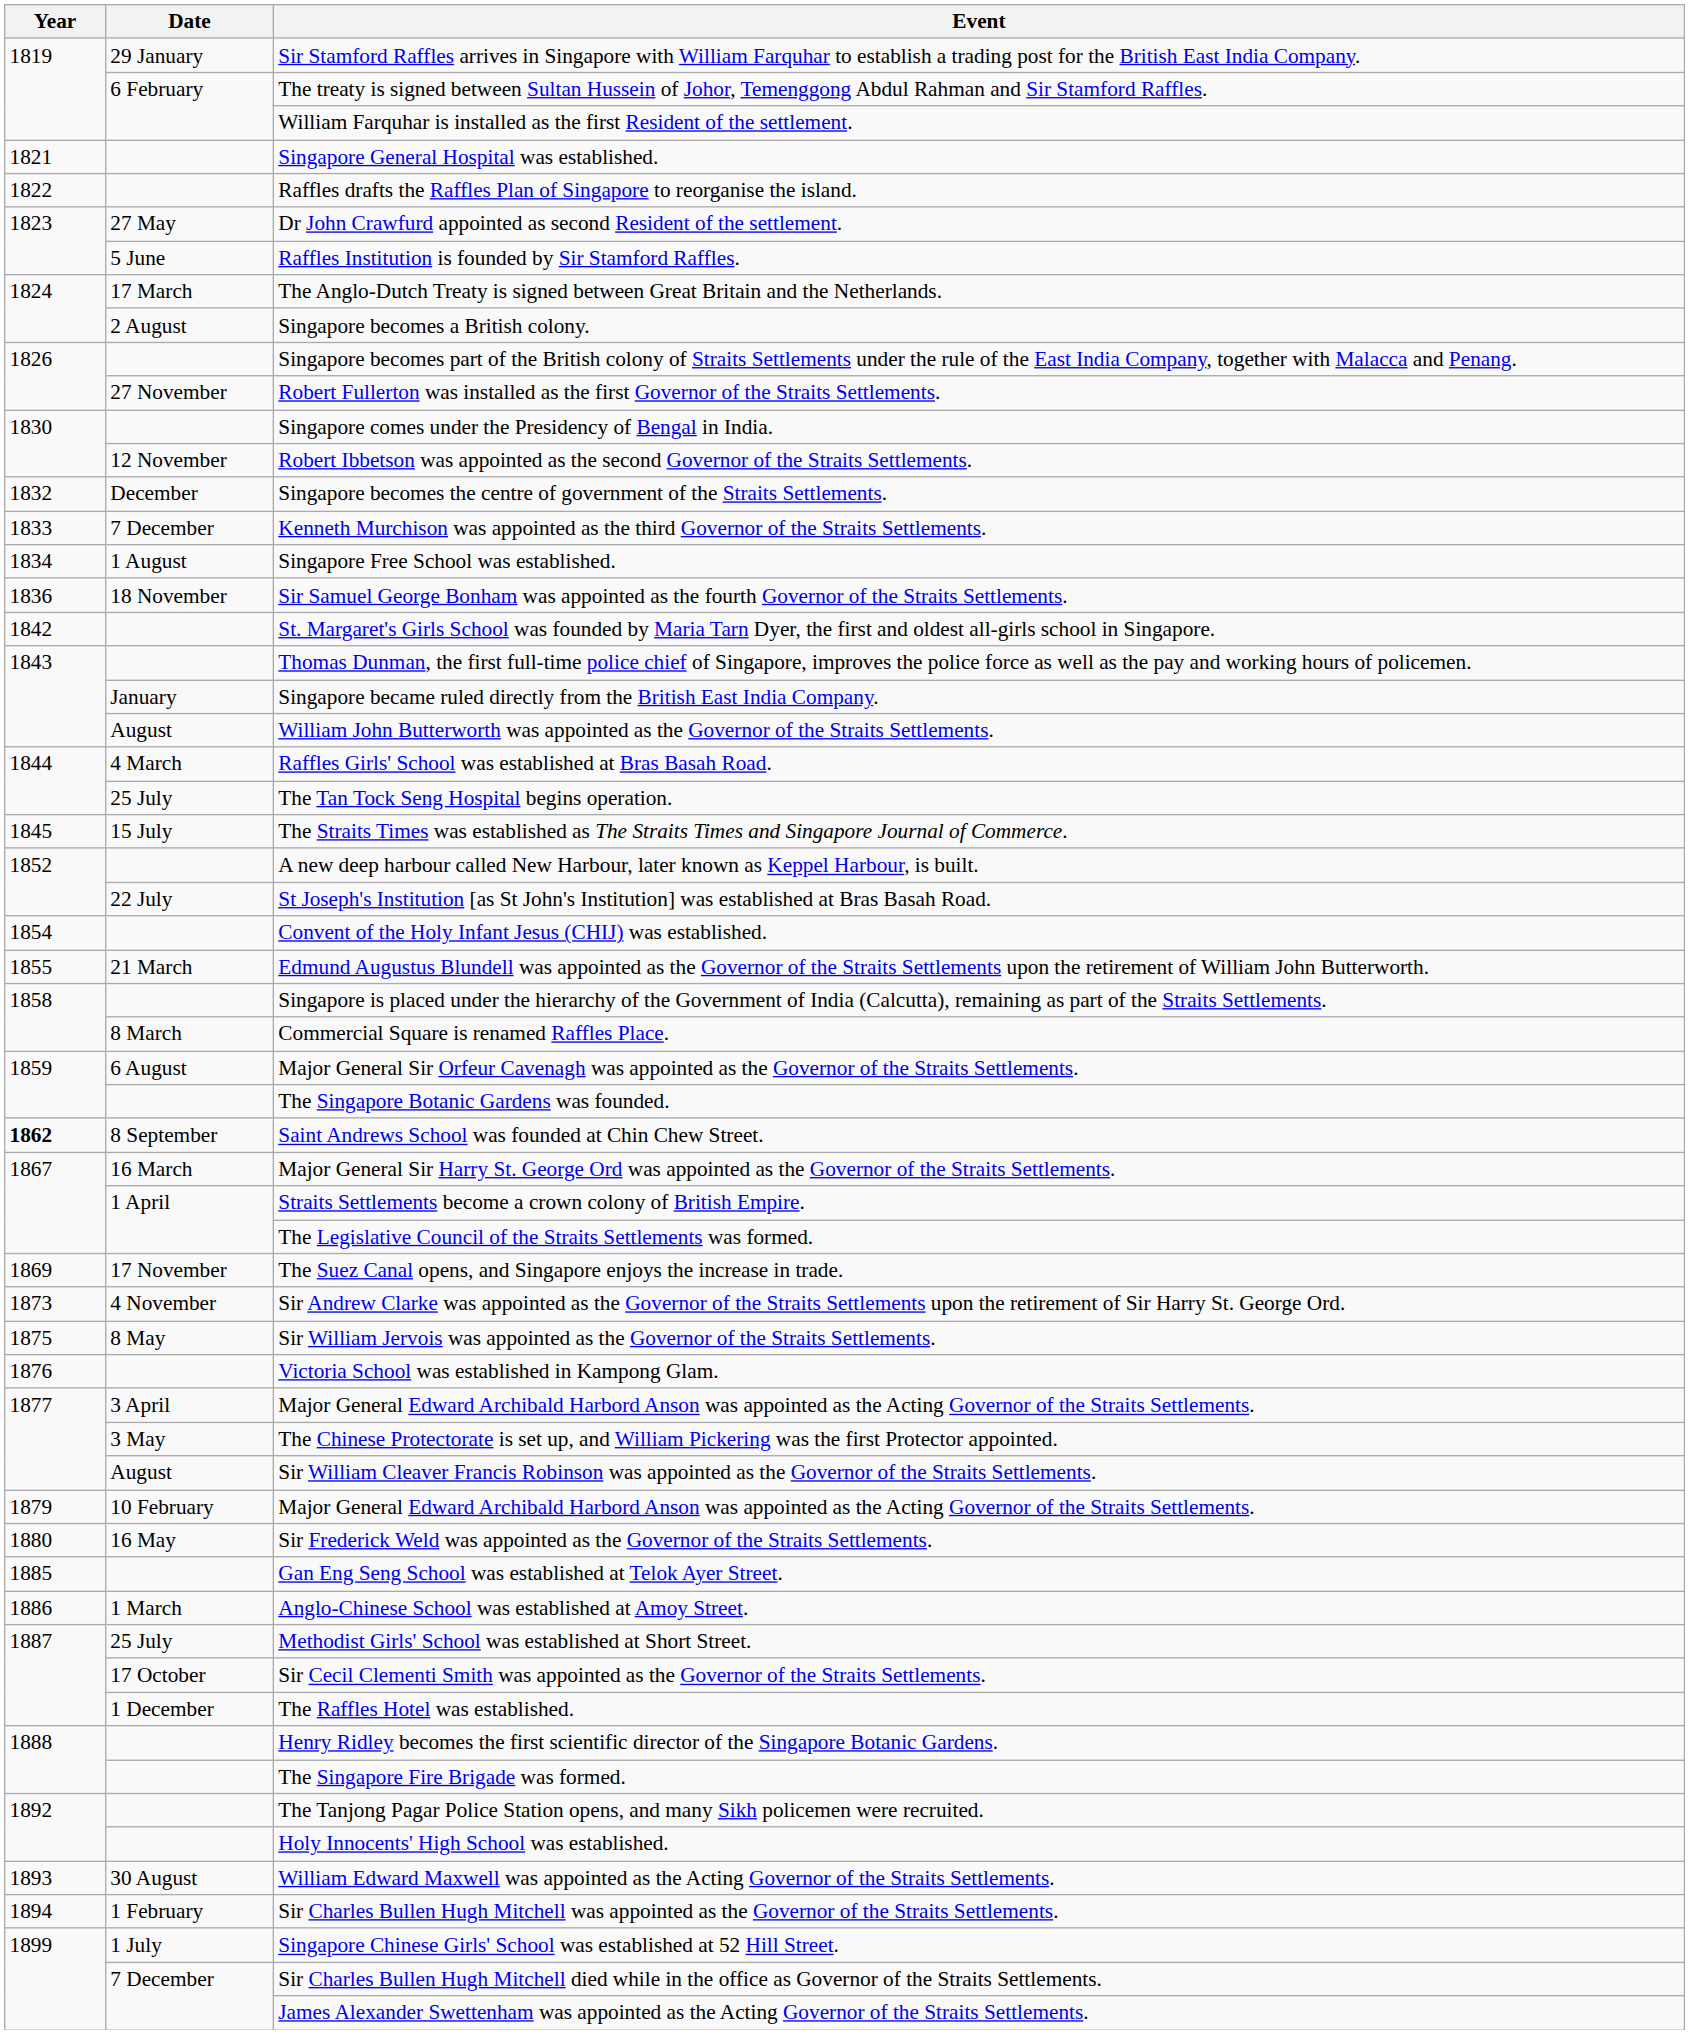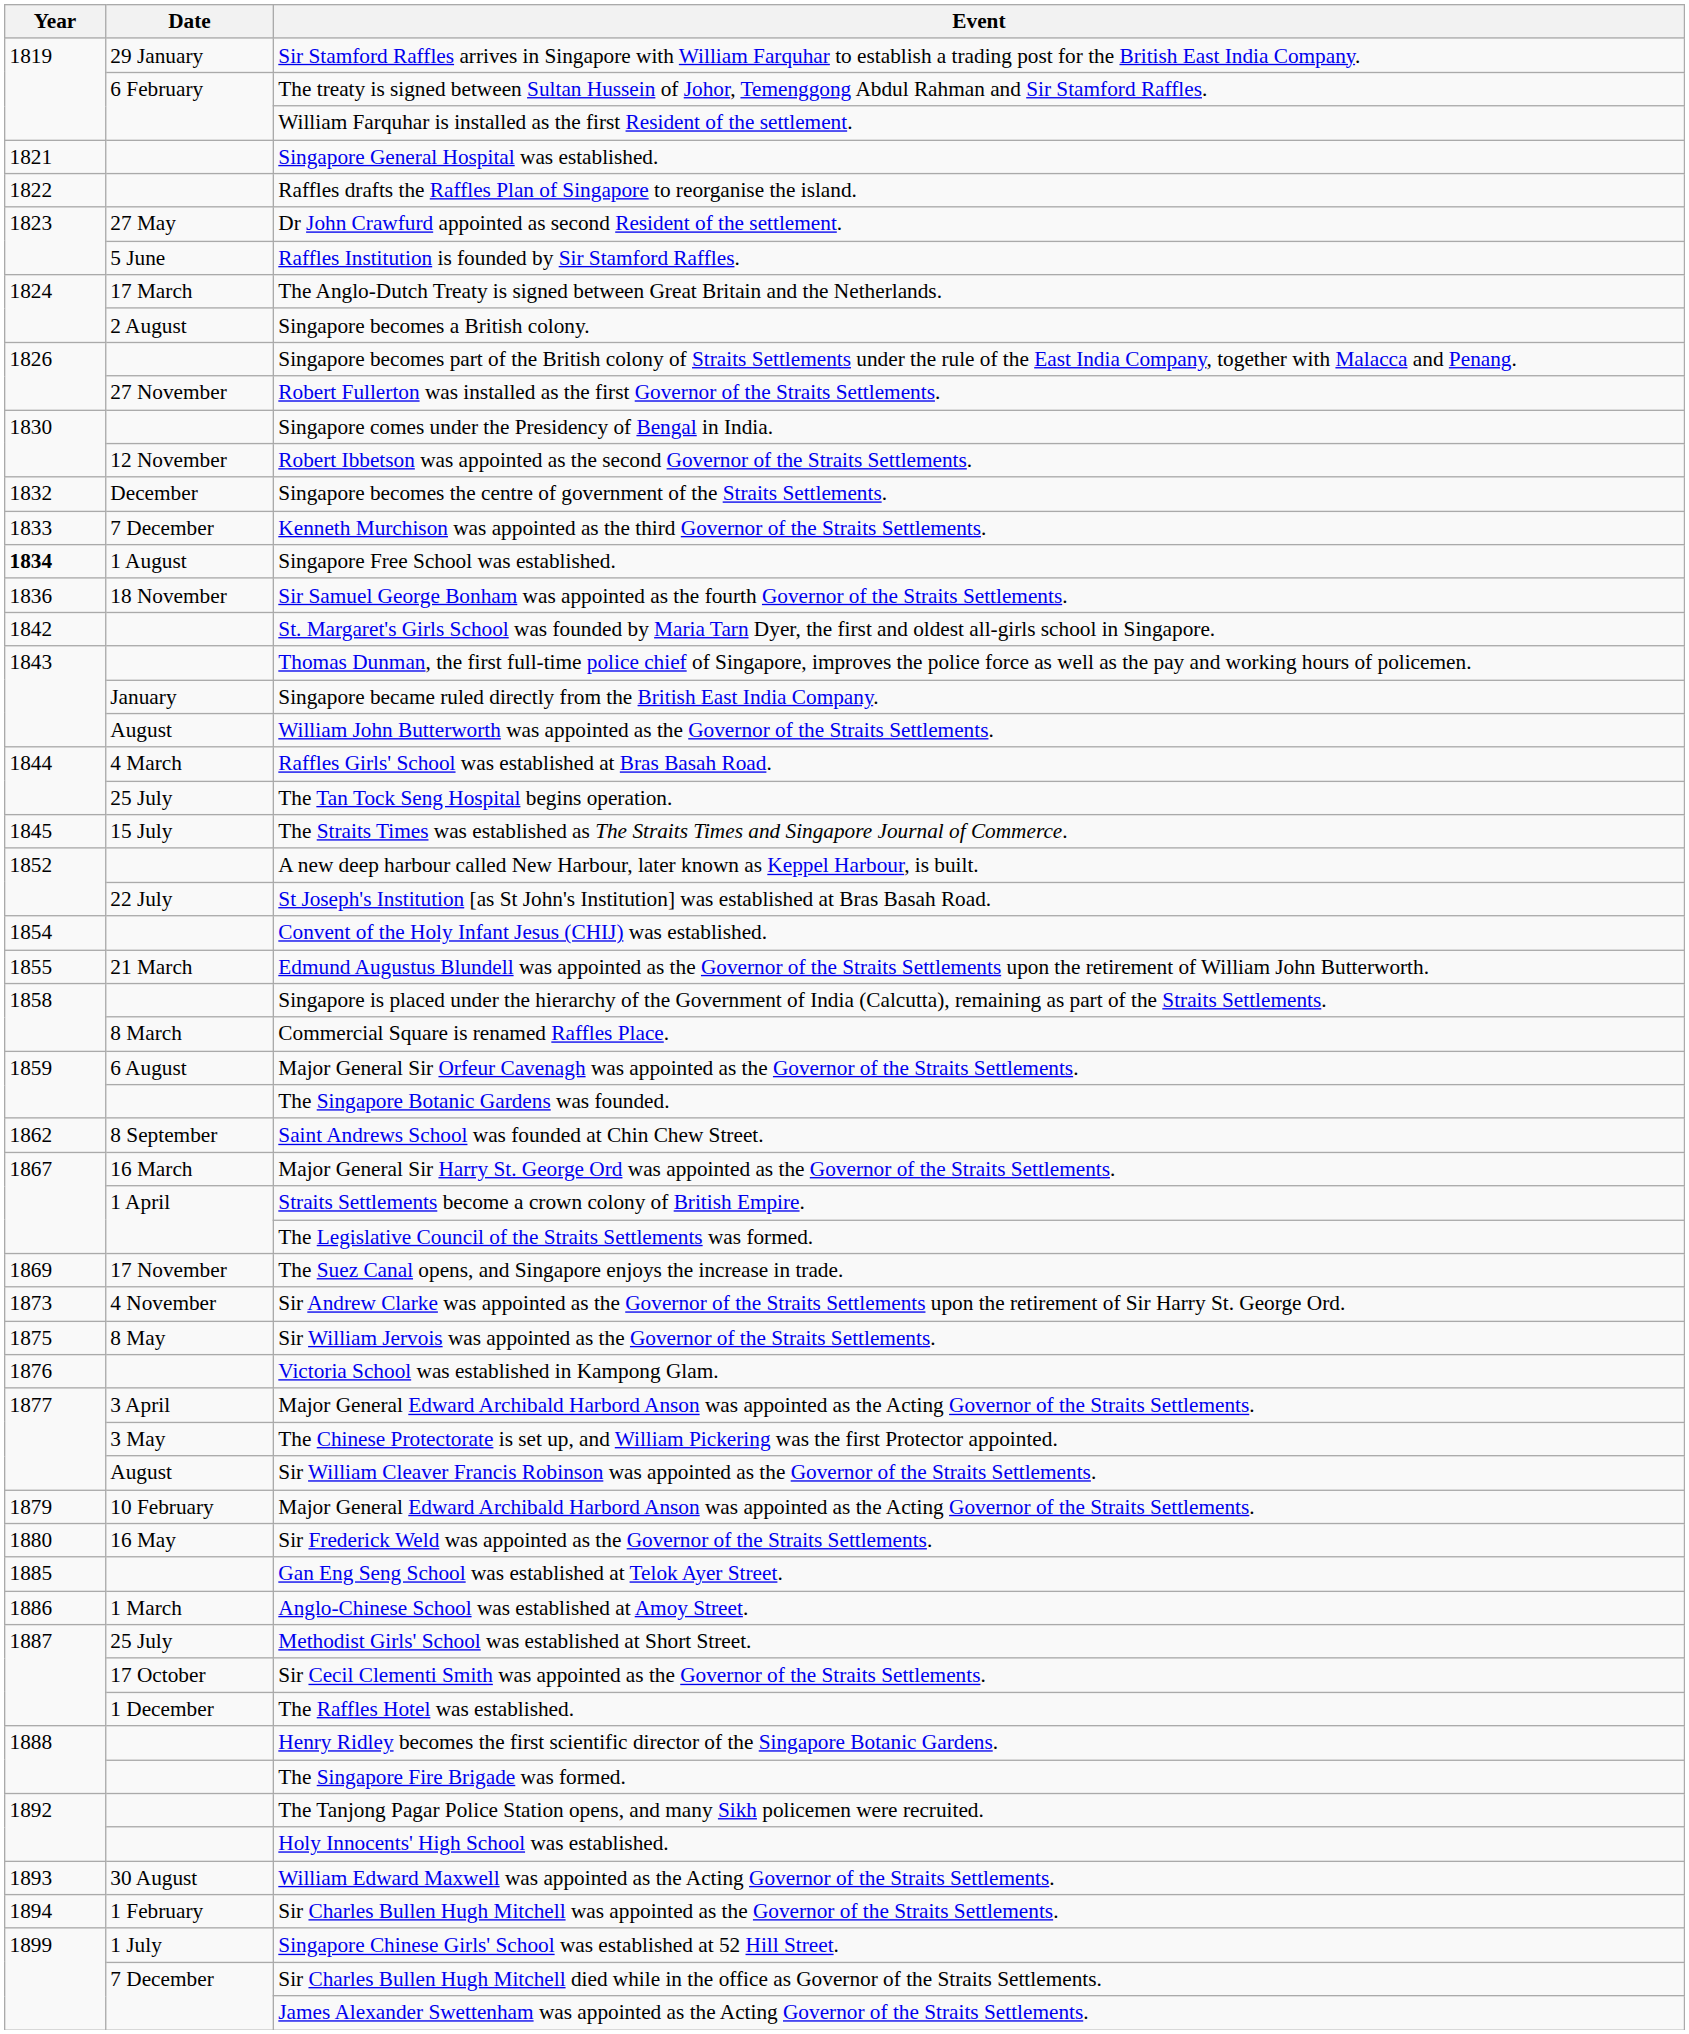Singapore Free School was established. | Year: normal -> bold
Saint Andrews School was founded at Chin Chew Street. | Year: bold -> normal
